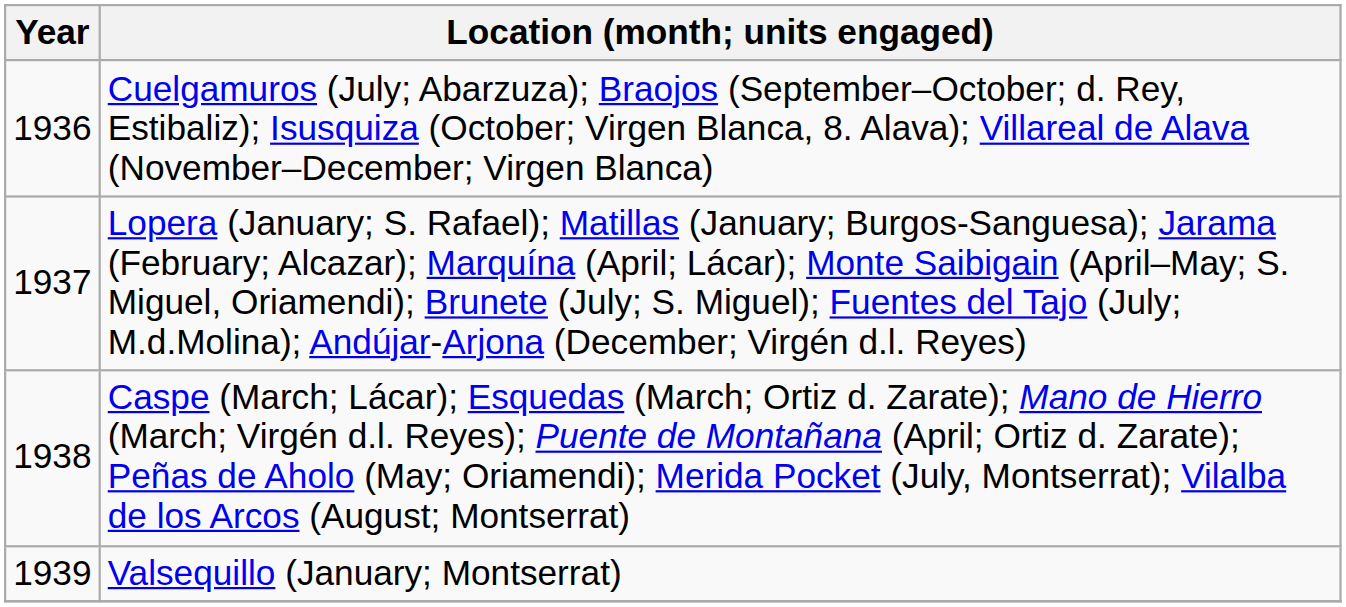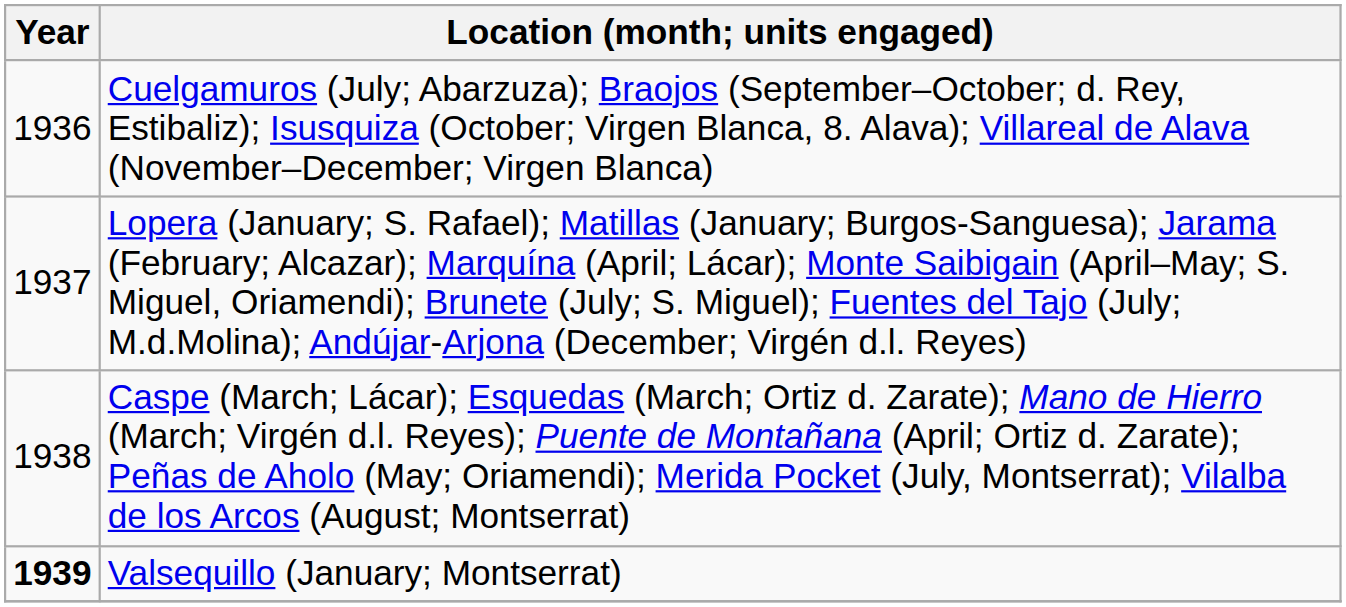Valsequillo (January; Montserrat) | Year: normal -> bold
